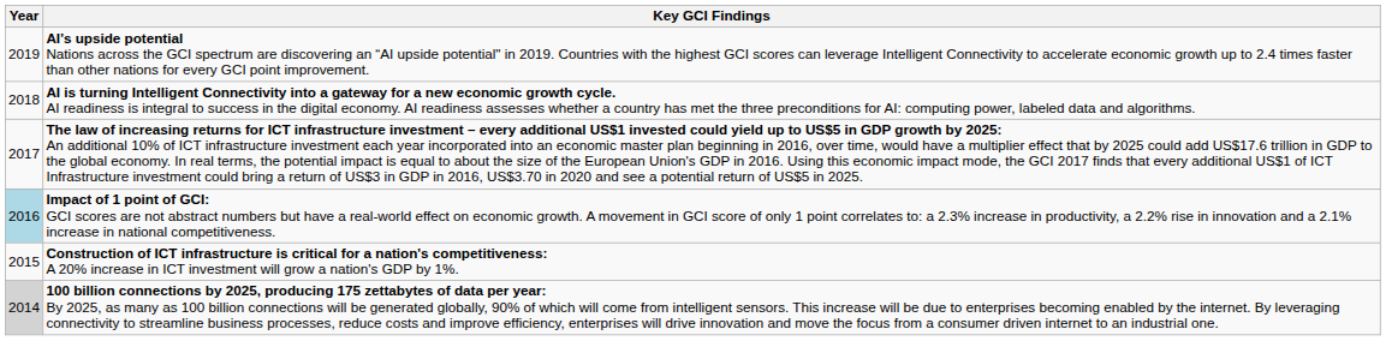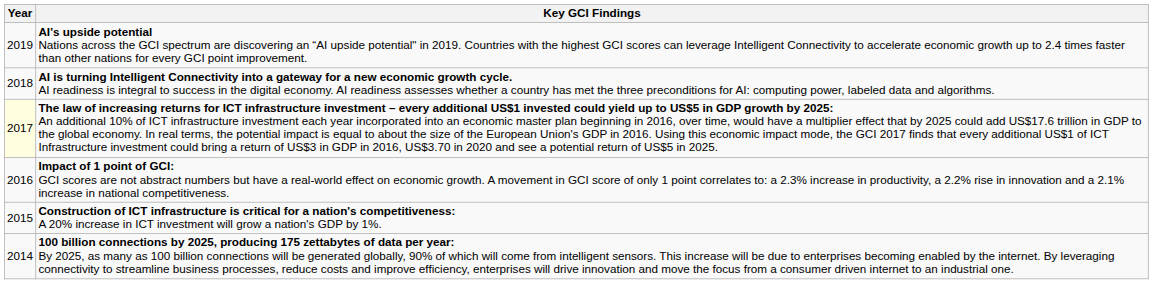row 4 | Year: no background -> lightyellow background
row 5 | Year: lightblue background -> no background
row 7 | Year: lightgrey background -> no background
